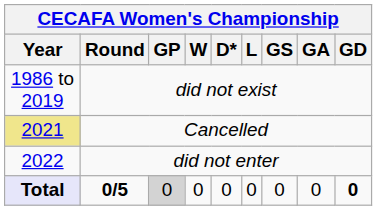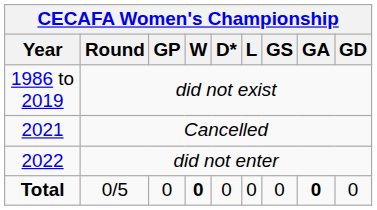2021 | Year: khaki background -> no background
Total | Year: lavender background -> no background
Total | Round: bold -> normal
Total | GP: lightgrey background -> no background
Total | W: normal -> bold
Total | GA: normal -> bold
Total | GD: bold -> normal
